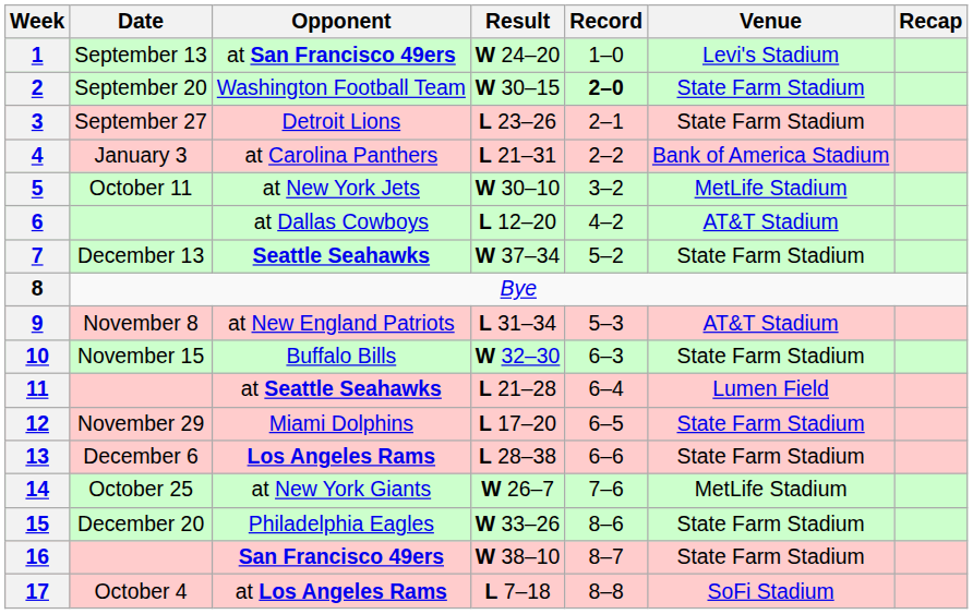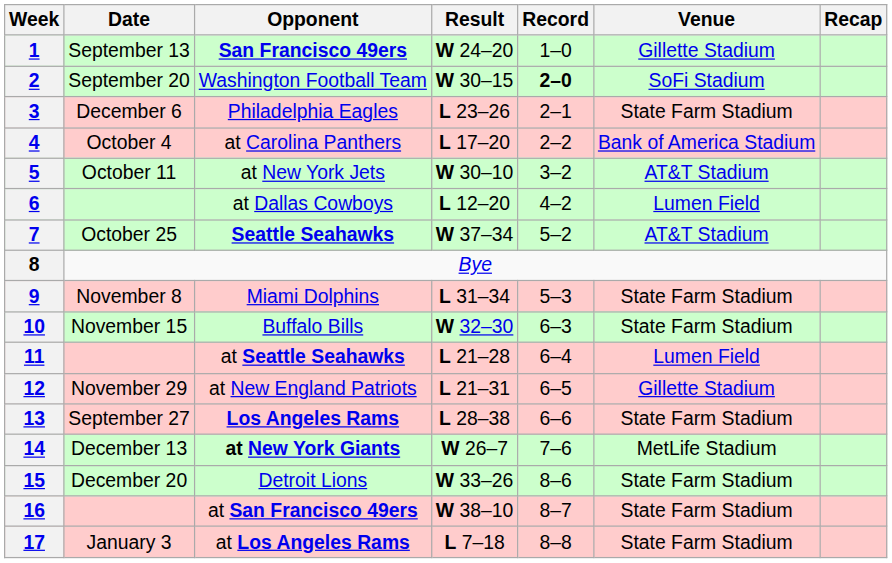1 | Opponent: at San Francisco 49ers -> San Francisco 49ers
1 | Venue: Levi's Stadium -> Gillette Stadium
2 | Venue: State Farm Stadium -> SoFi Stadium
3 | Date: September 27 -> December 6
3 | Opponent: Detroit Lions -> Philadelphia Eagles
4 | Date: January 3 -> October 4
4 | Result: L 21–31 -> L 17–20
5 | Venue: MetLife Stadium -> AT&T Stadium
6 | Venue: AT&T Stadium -> Lumen Field
7 | Date: December 13 -> October 25
7 | Venue: State Farm Stadium -> AT&T Stadium
9 | Opponent: at New England Patriots -> Miami Dolphins
9 | Venue: AT&T Stadium -> State Farm Stadium
12 | Opponent: Miami Dolphins -> at New England Patriots
12 | Result: L 17–20 -> L 21–31
12 | Venue: State Farm Stadium -> Gillette Stadium
13 | Date: December 6 -> September 27
14 | Date: October 25 -> December 13
14 | Opponent: normal -> bold
15 | Opponent: Philadelphia Eagles -> Detroit Lions
16 | Opponent: San Francisco 49ers -> at San Francisco 49ers
17 | Date: October 4 -> January 3
17 | Venue: SoFi Stadium -> State Farm Stadium
